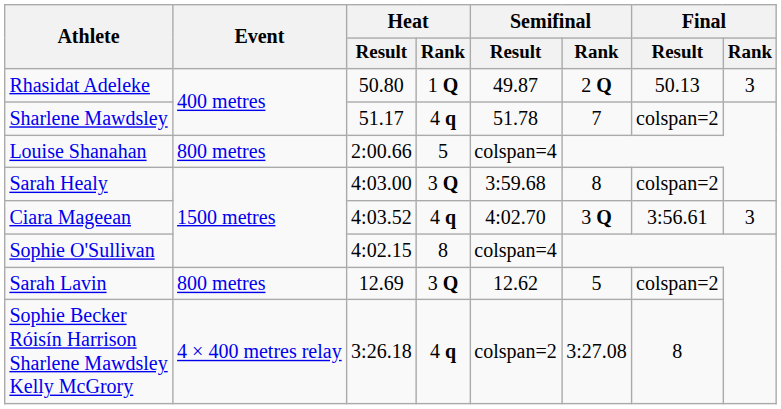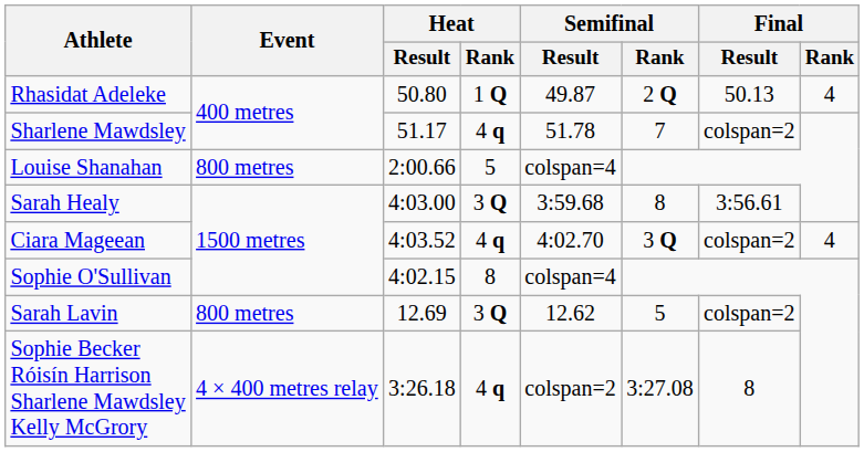Rhasidat Adeleke | Final / Rank: 3 -> 4
Sarah Healy | Final / Result: colspan=2 -> 3:56.61
Ciara Mageean | Final / Result: 3:56.61 -> colspan=2
Ciara Mageean | Final / Rank: 3 -> 4
